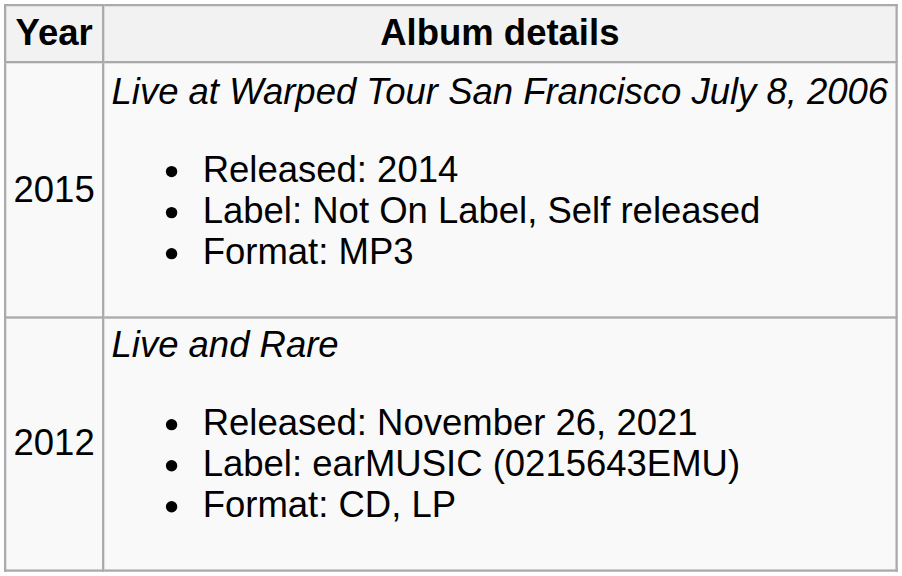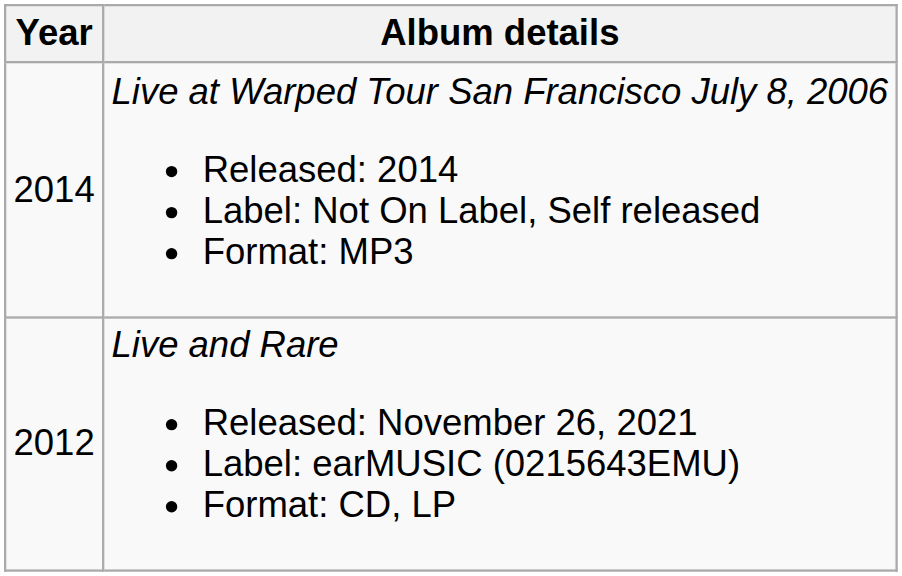row 2 | Year: 2015 -> 2014
